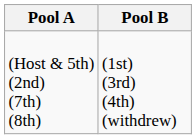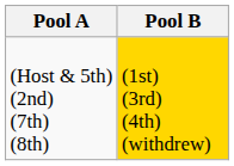(Host & 5th) (2nd) (7th) (8th) | Pool B: no background -> gold background
